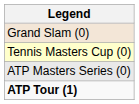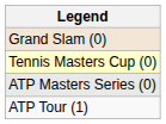row 5 | column 1: bold -> normal
